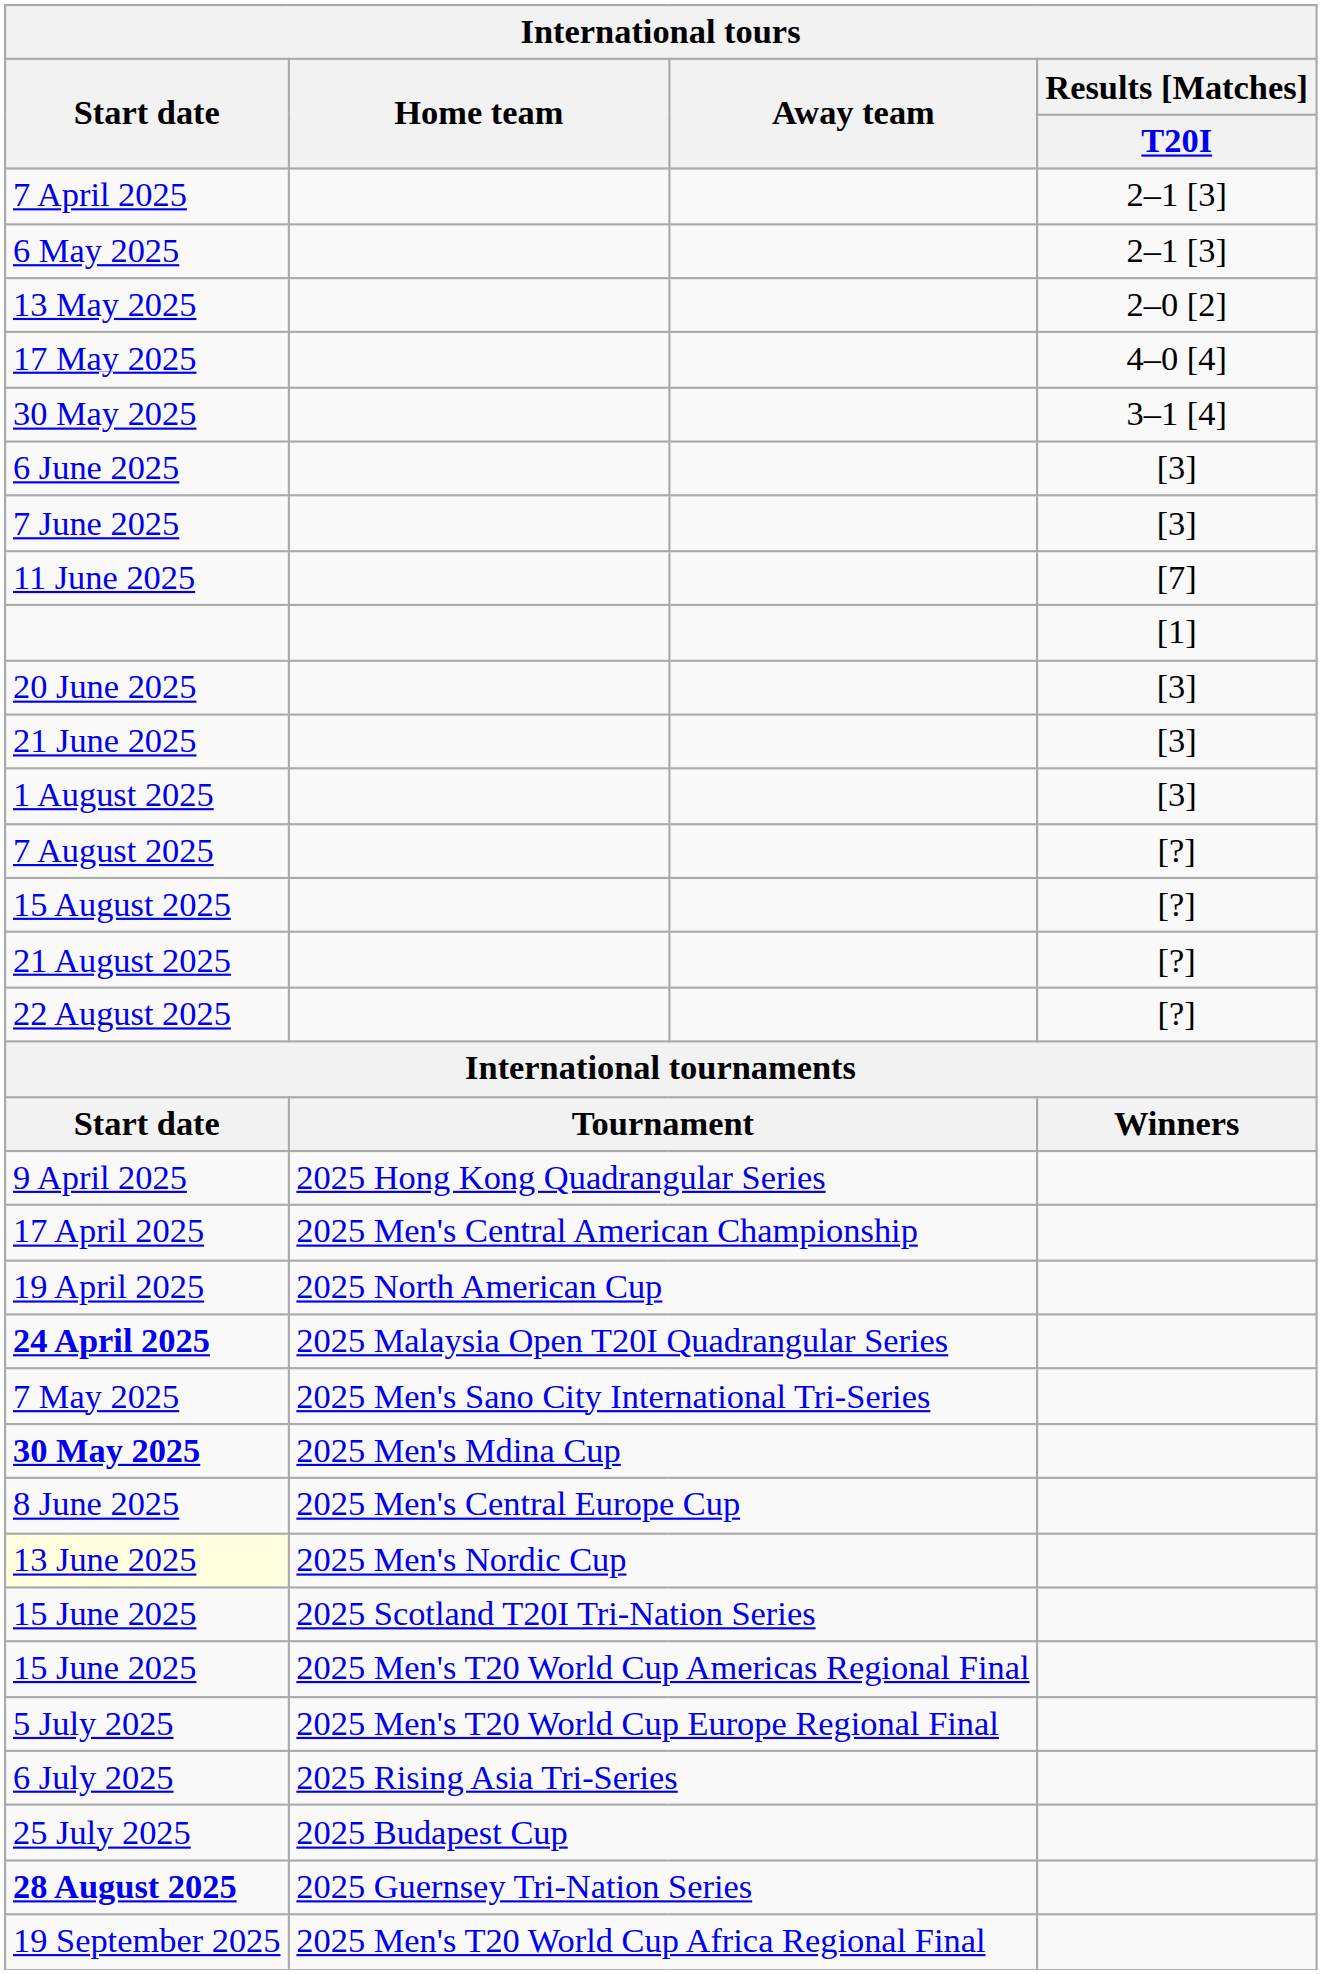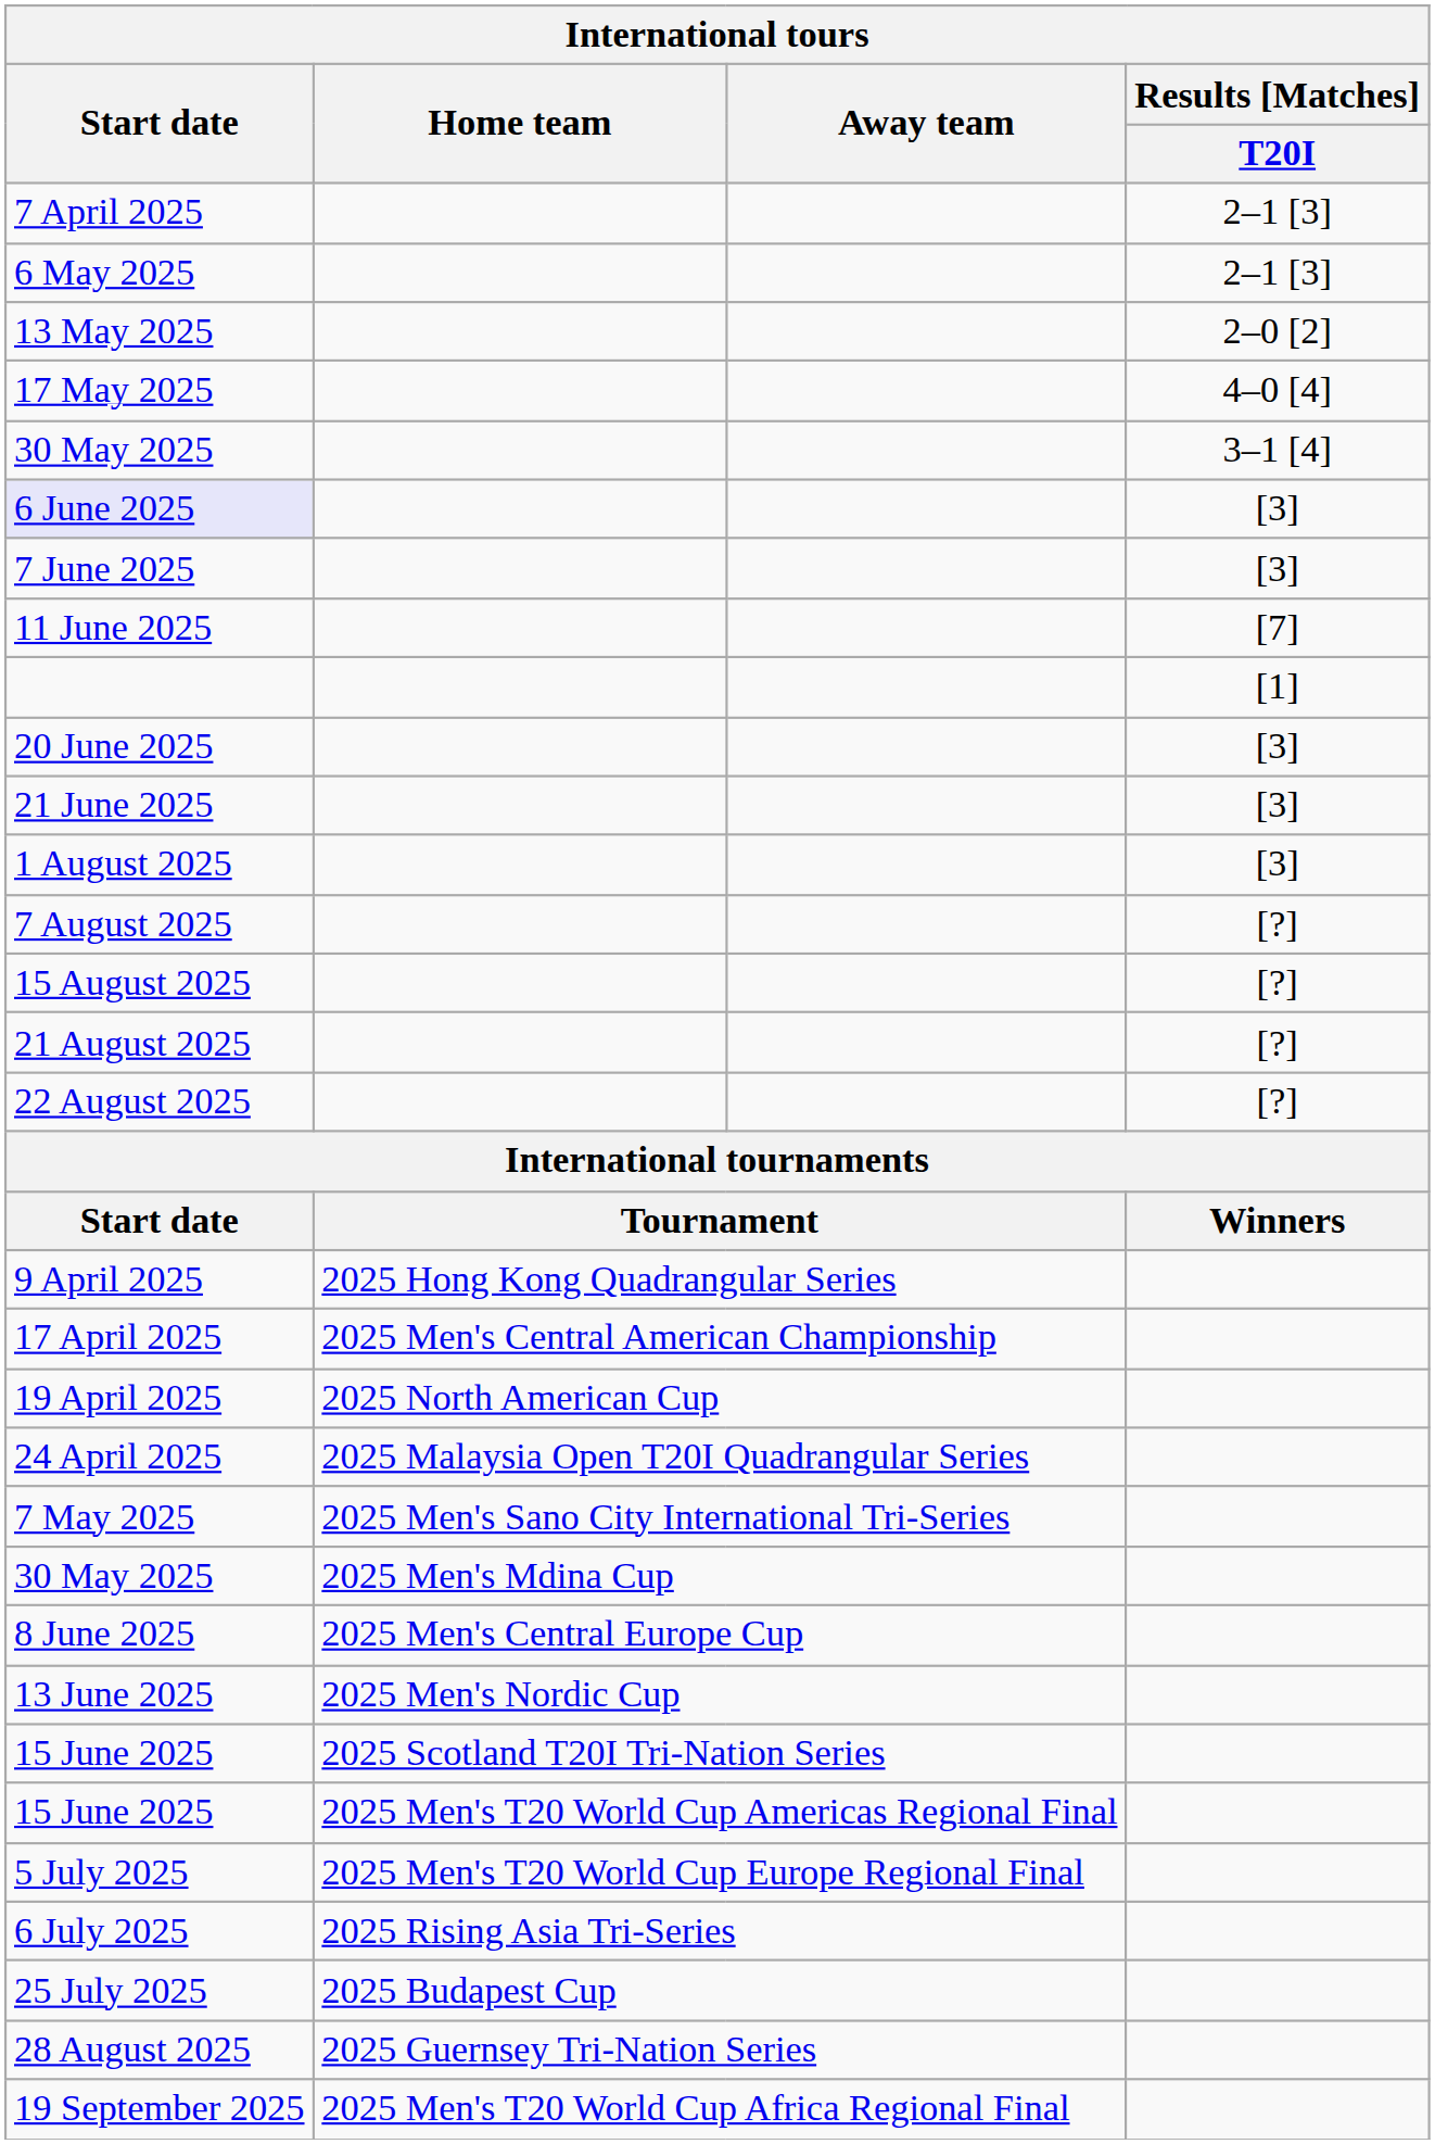6 June 2025 | International tours / Start date: no background -> lavender background
24 April 2025 | International tours / Start date: bold -> normal
30 May 2025 / 2025 Men's Mdina Cup | International tours / Start date: bold -> normal
13 June 2025 | International tours / Start date: lightyellow background -> no background
28 August 2025 | International tours / Start date: bold -> normal
